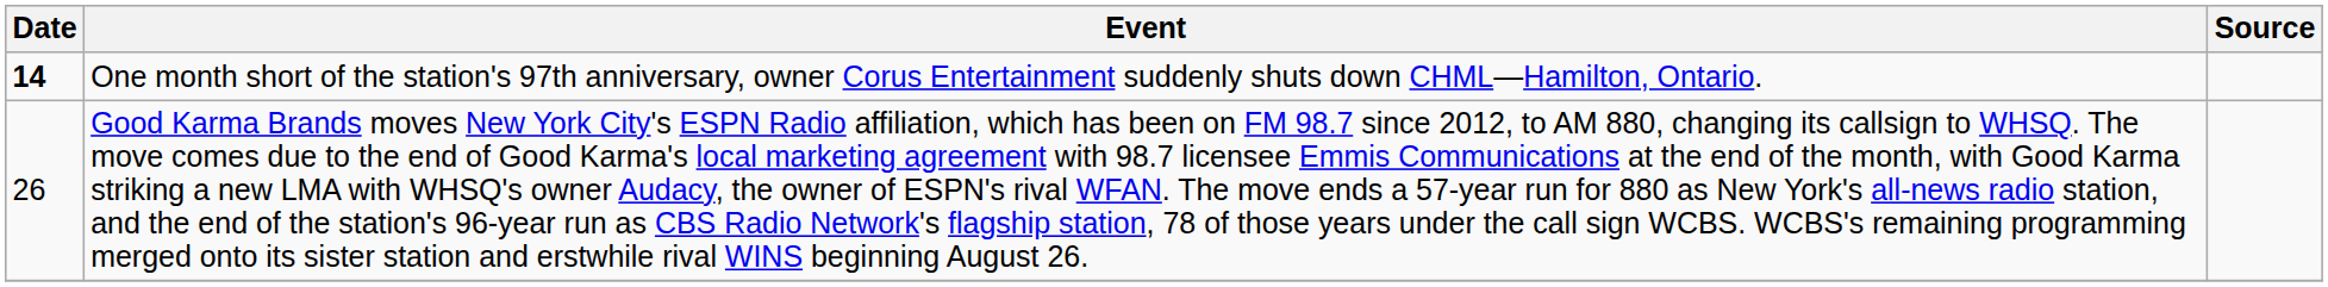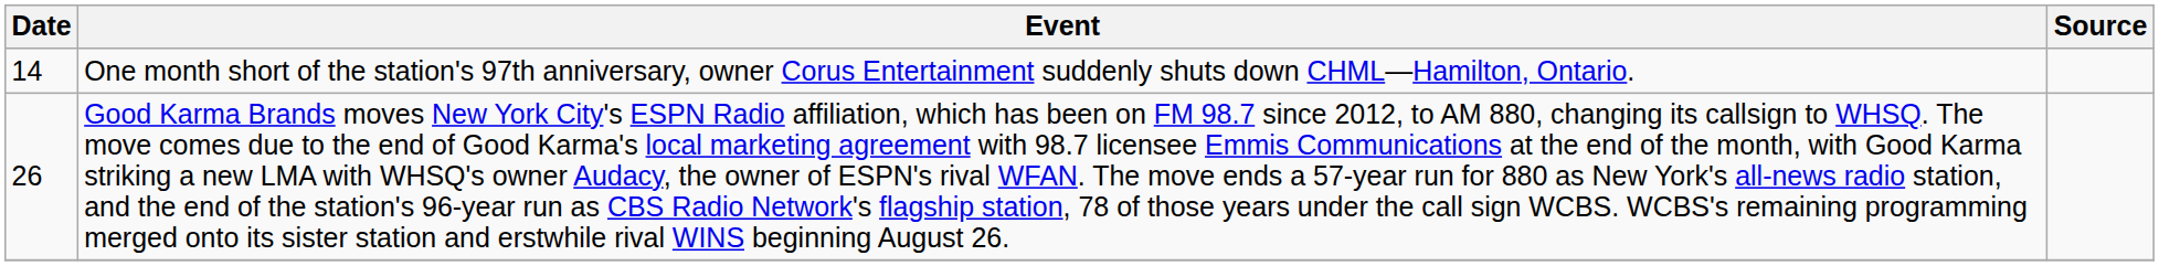row 2 | Date: bold -> normal
